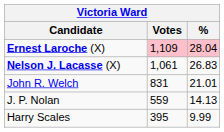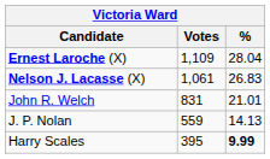Ernest Laroche (X) | Votes: pink background -> no background
Ernest Laroche (X) | %: pink background -> no background
Harry Scales | %: normal -> bold
